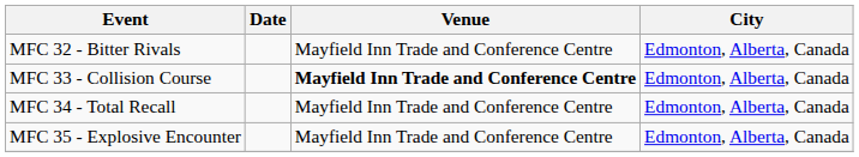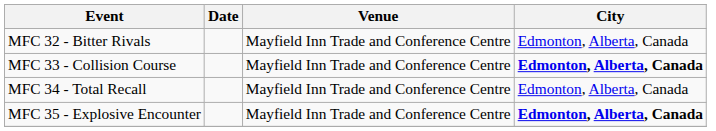MFC 33 - Collision Course | Venue: bold -> normal
MFC 33 - Collision Course | City: normal -> bold
MFC 35 - Explosive Encounter | City: normal -> bold
